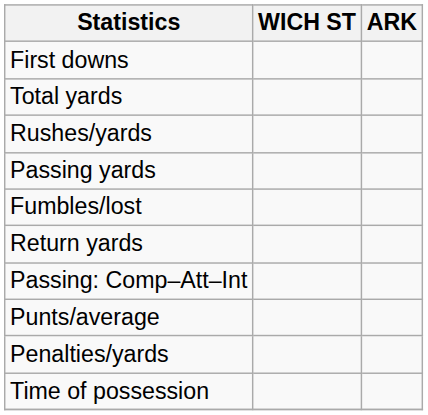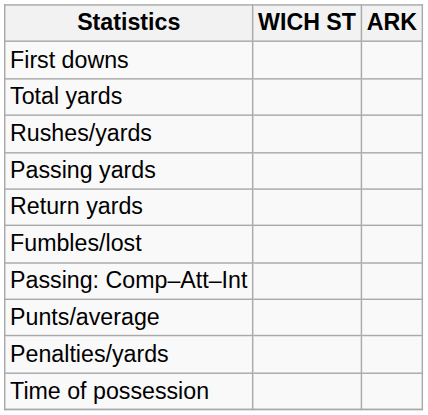rows swapped: Return yards <-> Fumbles/lost
